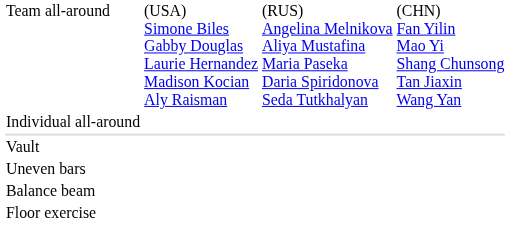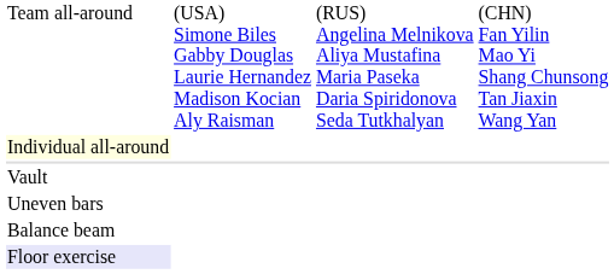Individual all-around | column 1: no background -> lightyellow background
Floor exercise | column 1: no background -> lavender background
